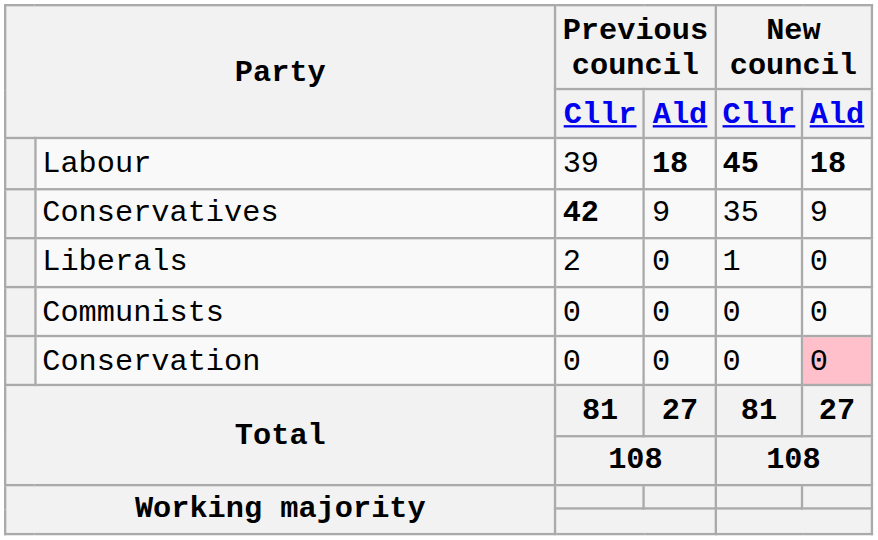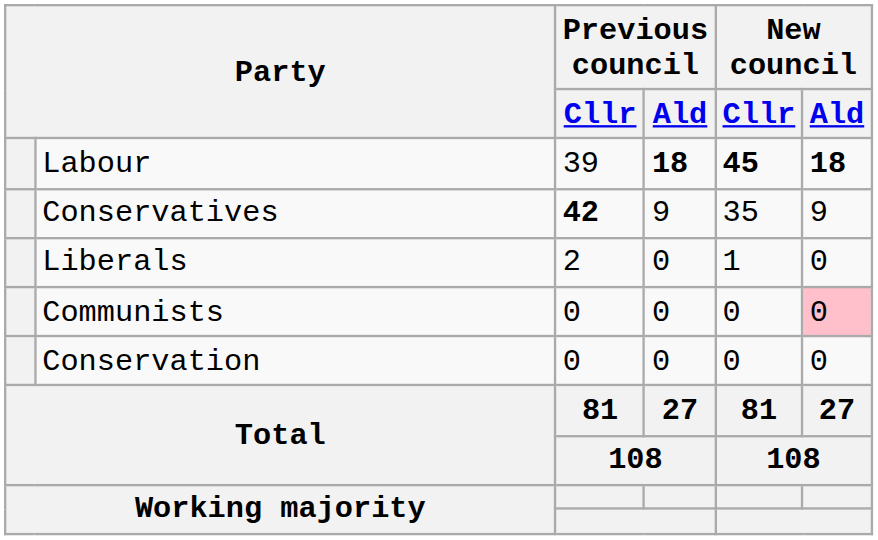Communists | New council / Ald: no background -> pink background
Conservation | New council / Ald: pink background -> no background
